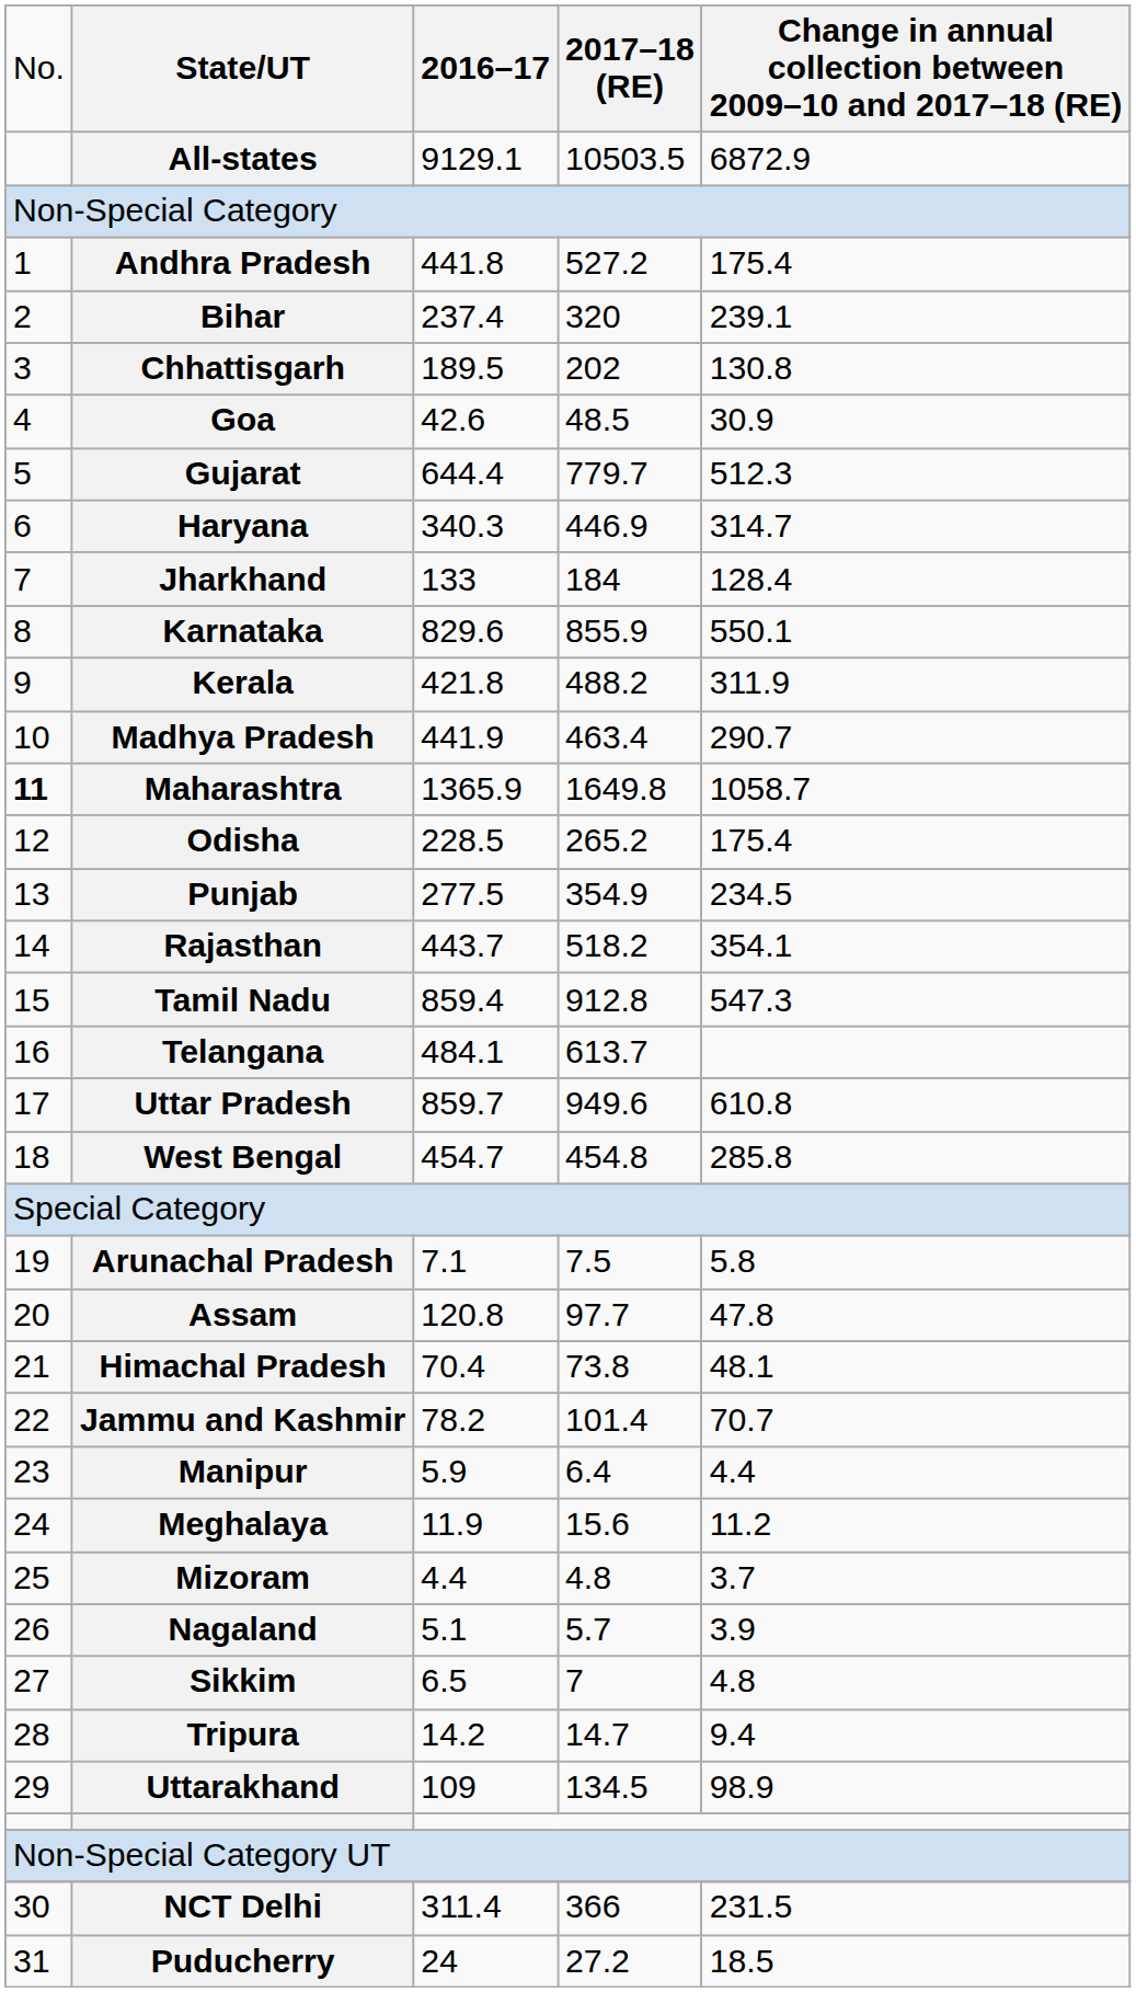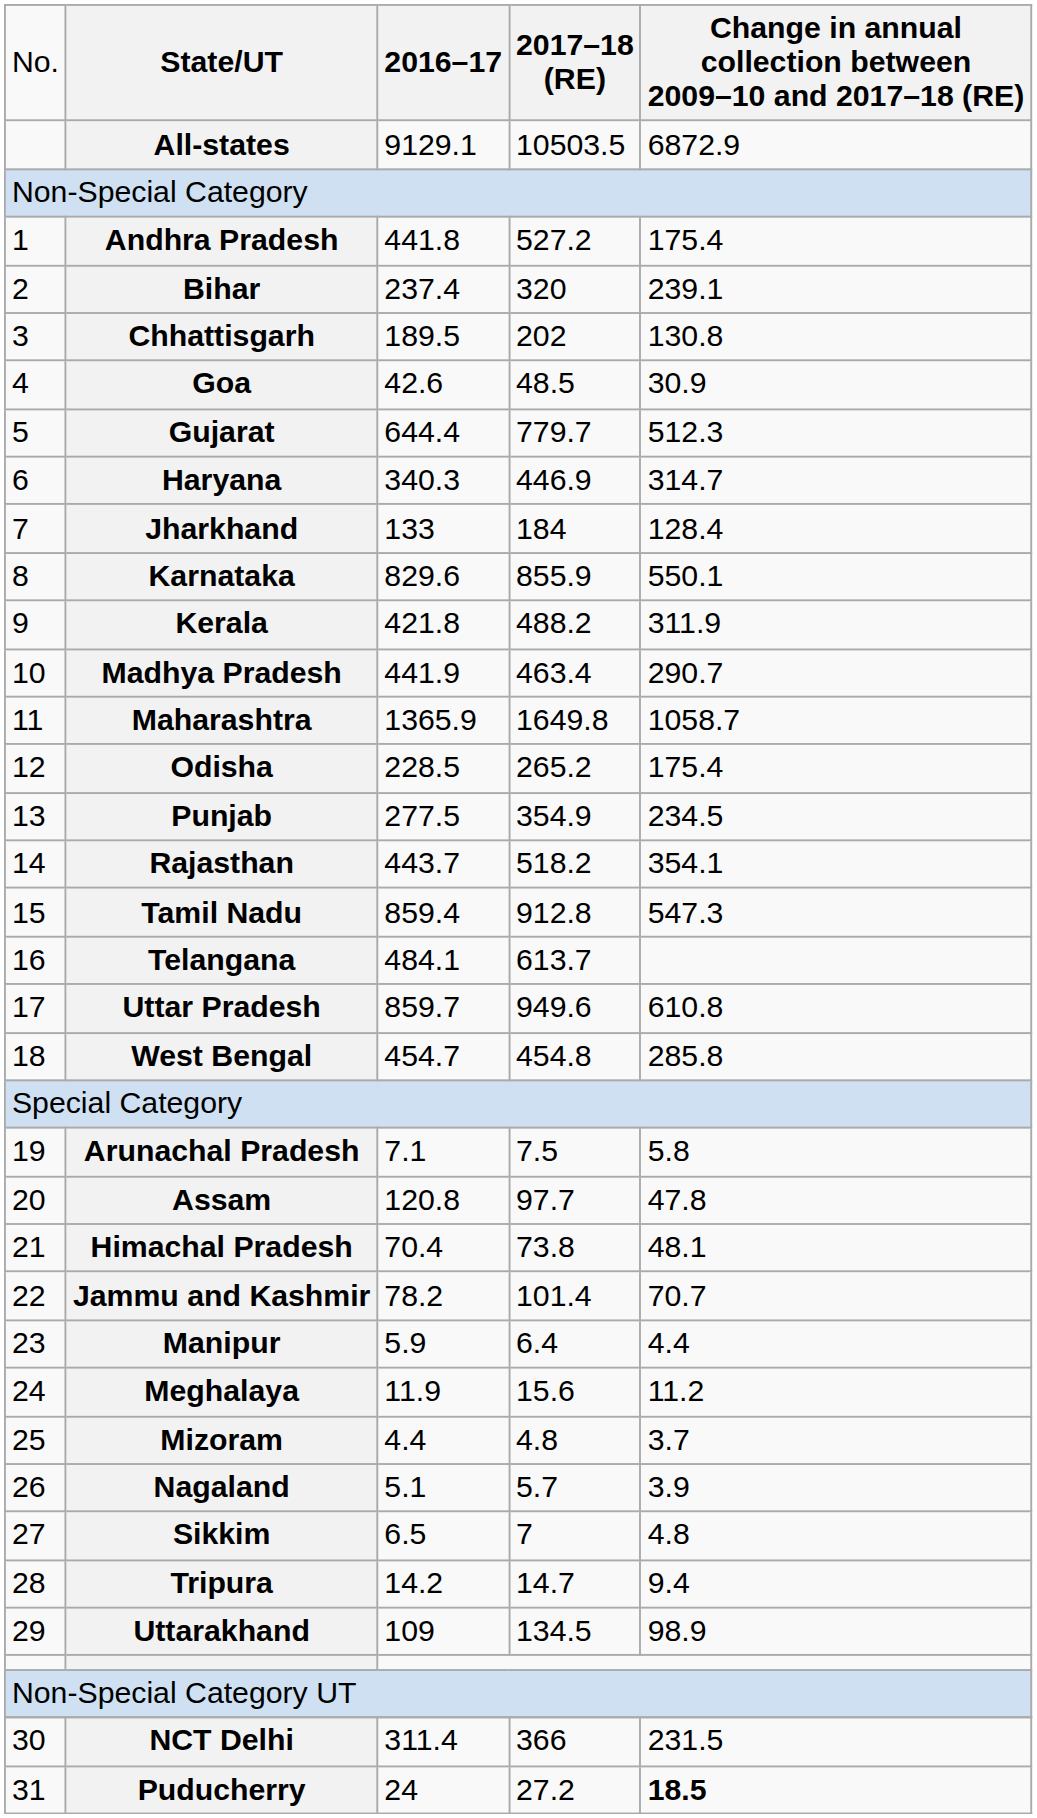Maharashtra | column 1: bold -> normal
Puducherry | column 5: normal -> bold
